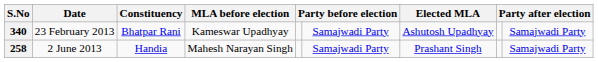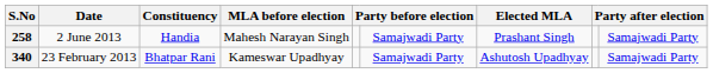rows swapped: 340 <-> 258
